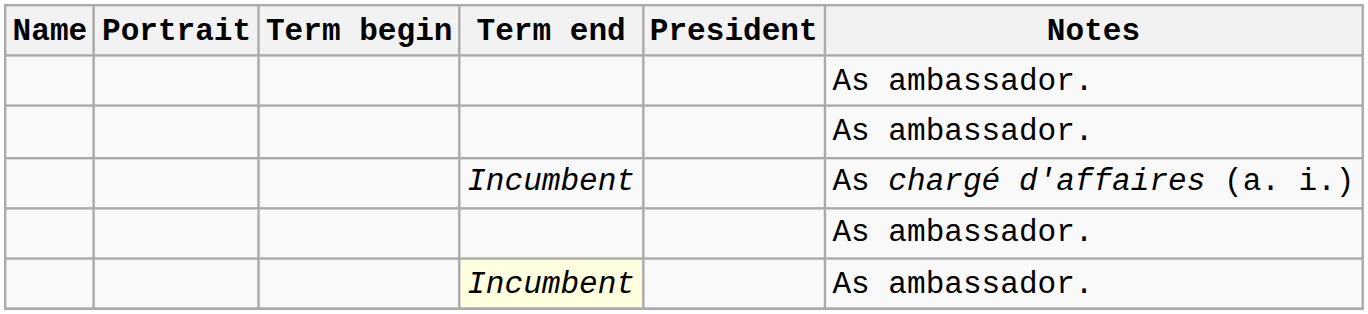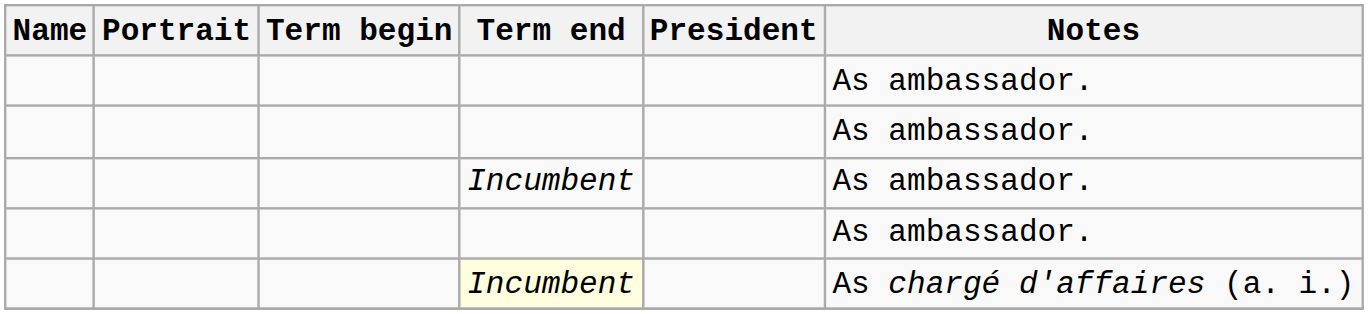row 4 | Notes: As chargé d'affaires (a. i.) -> As ambassador.
row 6 | Notes: As ambassador. -> As chargé d'affaires (a. i.)
